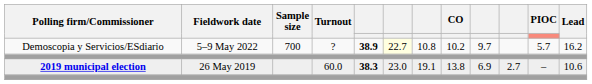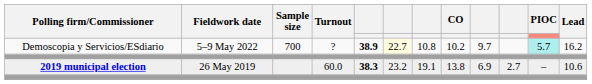Demoscopia y Servicios/ESdiario | PIOC: no background -> paleturquoise background
2019 municipal election | column 6: 23.0 -> 23.2
